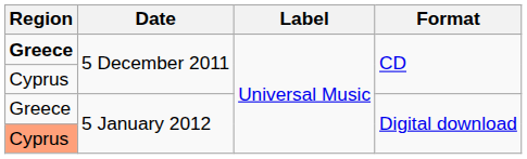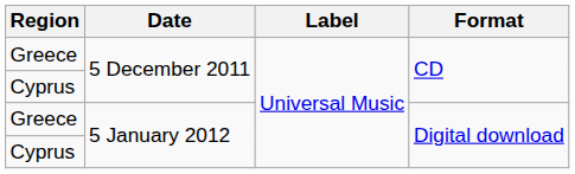Greece / 5 December 2011 | Region: bold -> normal
Cyprus / 5 January 2012 | Region: lightsalmon background -> no background
